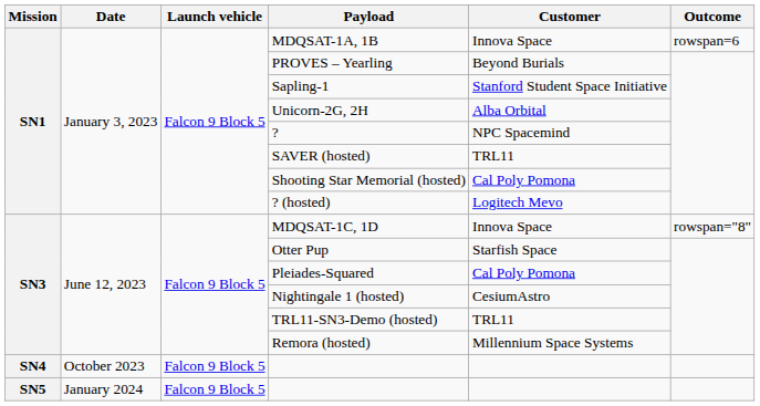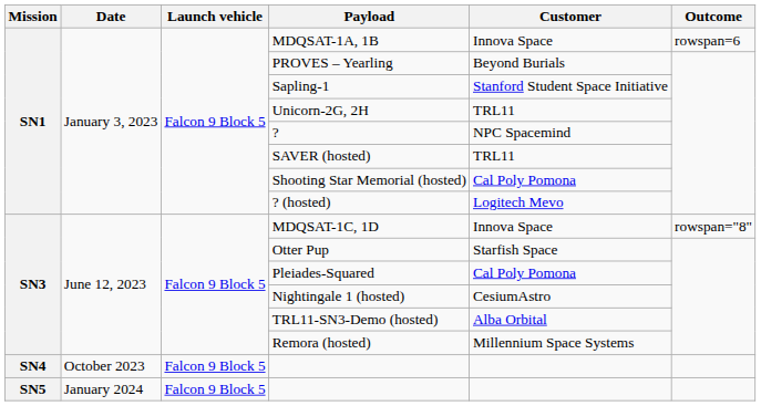Unicorn-2G, 2H | Customer: Alba Orbital -> TRL11
TRL11-SN3-Demo (hosted) | Customer: TRL11 -> Alba Orbital
